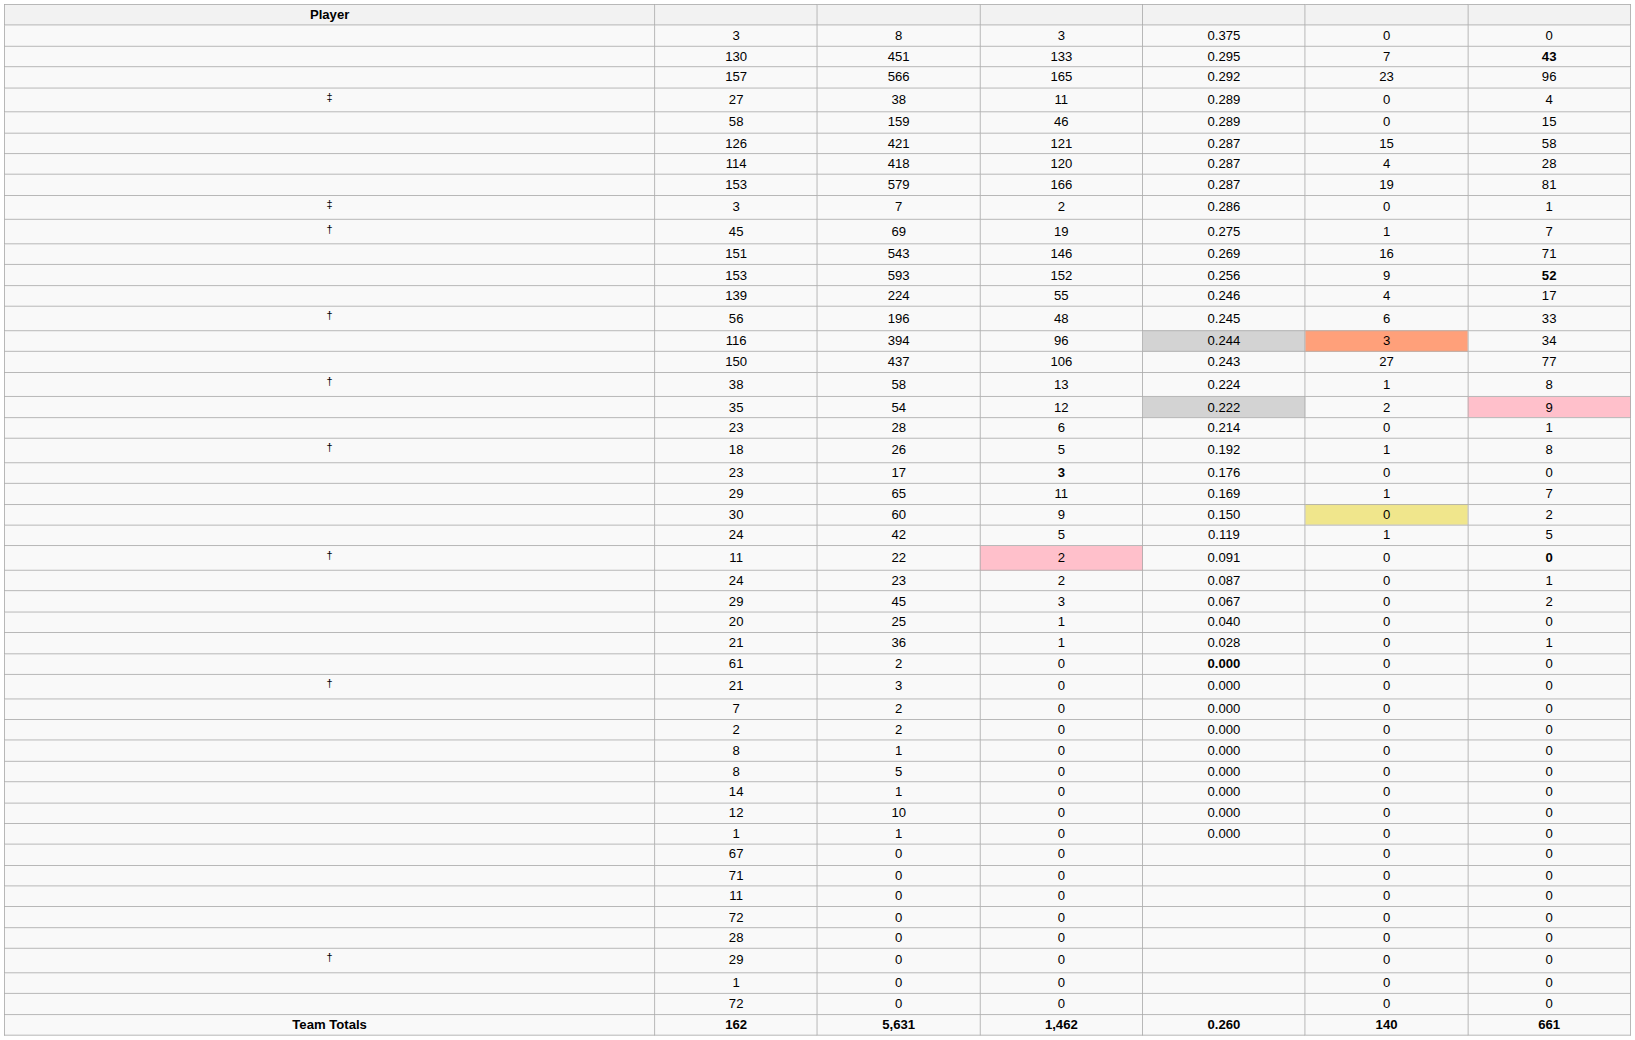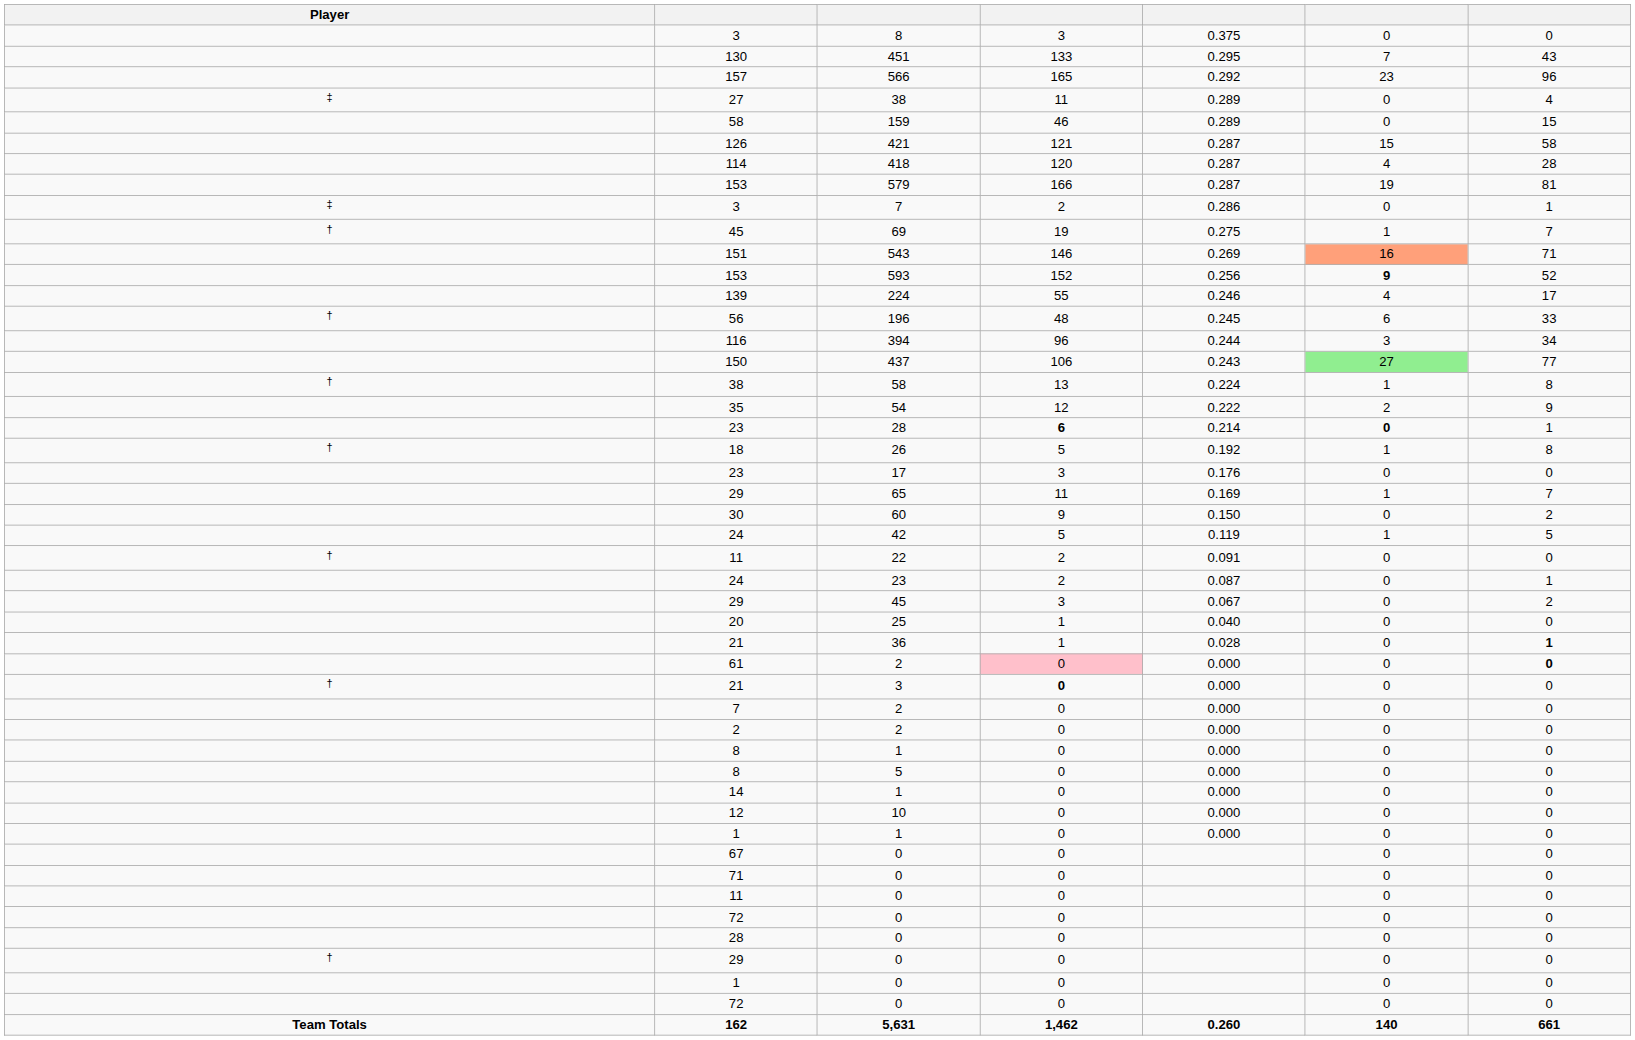130 | column 7: bold -> normal
151 | column 6: no background -> lightsalmon background
153 / 593 | column 6: normal -> bold
153 / 593 | column 7: bold -> normal
116 | column 5: lightgrey background -> no background
116 | column 6: lightsalmon background -> no background
150 | column 6: no background -> lightgreen background
35 | column 5: lightgrey background -> no background
35 | column 7: pink background -> no background
23 / 28 | column 4: normal -> bold
23 / 28 | column 6: normal -> bold
23 / 17 | column 4: bold -> normal
30 | column 6: khaki background -> no background
11 / 22 | column 4: pink background -> no background
11 / 22 | column 7: bold -> normal
21 / 36 | column 7: normal -> bold
61 | column 4: no background -> pink background
61 | column 5: bold -> normal
61 | column 7: normal -> bold
21 / 3 | column 4: normal -> bold
